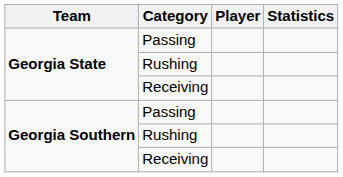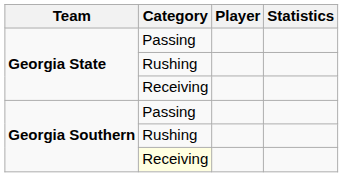Georgia Southern / Receiving | Category: no background -> lightyellow background
